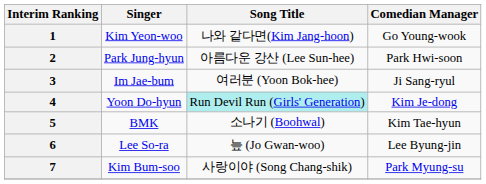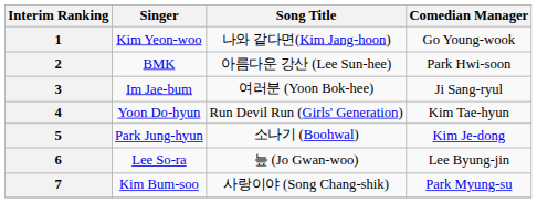2 | Singer: Park Jung-hyun -> BMK
4 | Song Title: paleturquoise background -> no background
4 | Comedian Manager: Kim Je-dong -> Kim Tae-hyun
5 | Singer: BMK -> Park Jung-hyun
5 | Comedian Manager: Kim Tae-hyun -> Kim Je-dong
